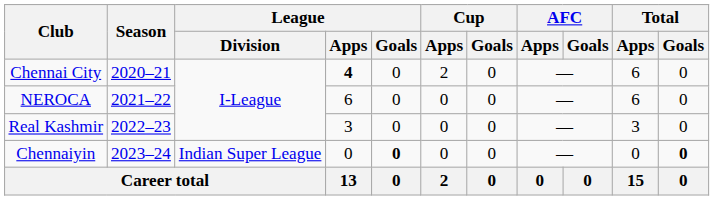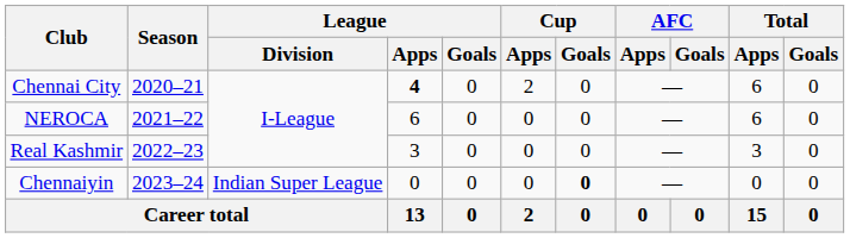Chennaiyin | League / Goals: bold -> normal
Chennaiyin | Cup / Goals: normal -> bold
Chennaiyin | Total / Goals: bold -> normal
